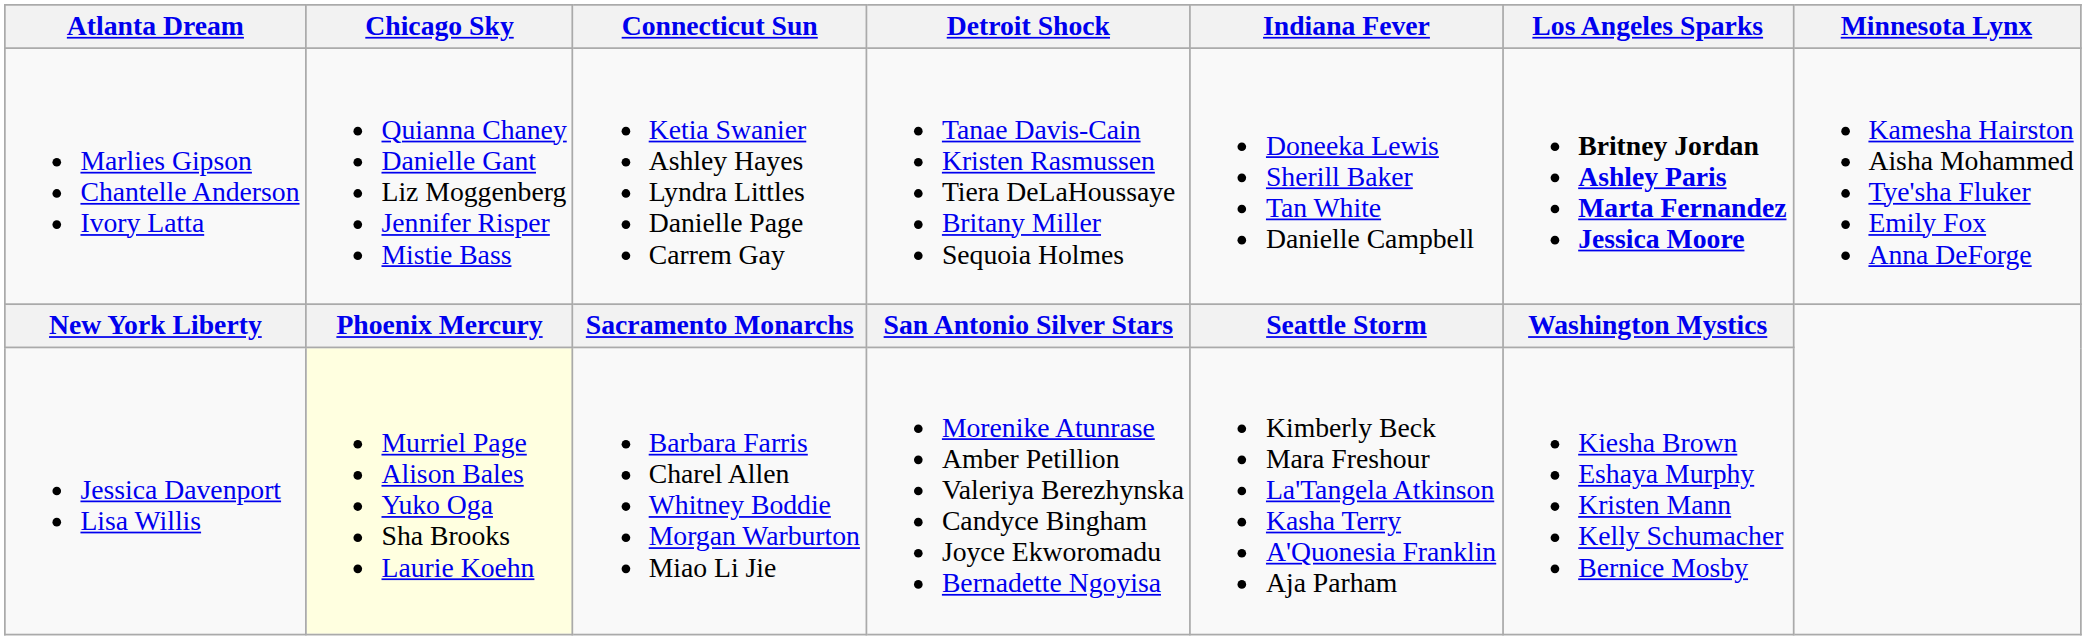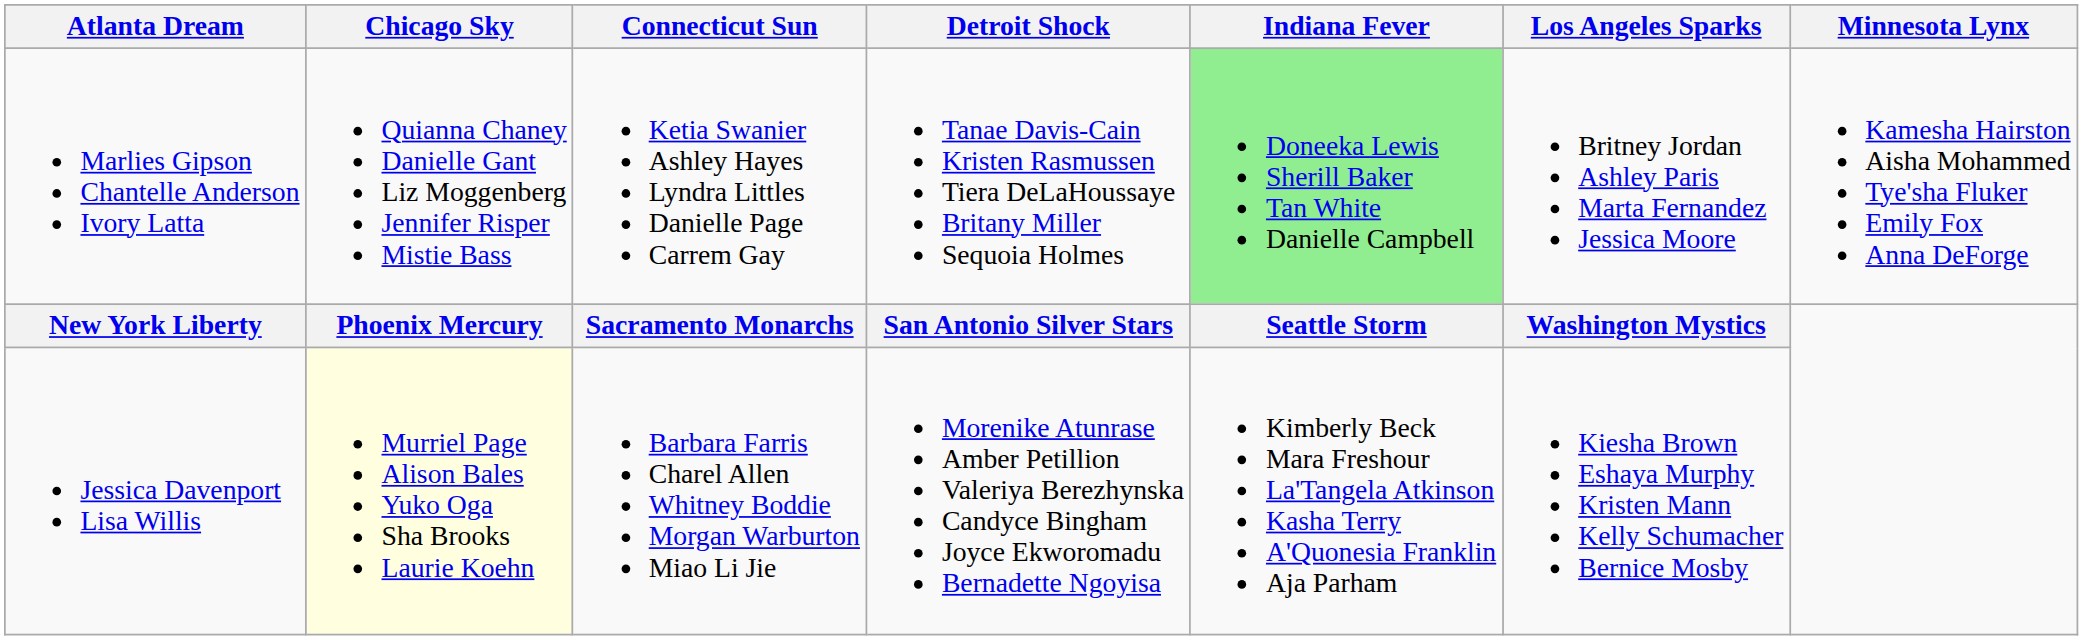Marlies Gipson Chantelle Anderson Ivory Latta | Indiana Fever: no background -> lightgreen background
Marlies Gipson Chantelle Anderson Ivory Latta | Los Angeles Sparks: bold -> normal
